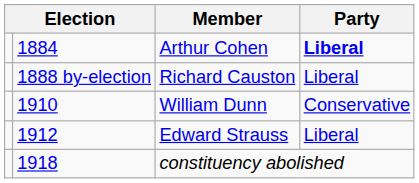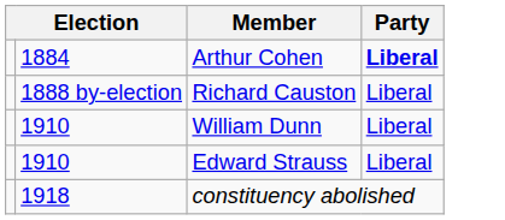William Dunn | Party: Conservative -> Liberal
Edward Strauss | column 2: 1912 -> 1910
